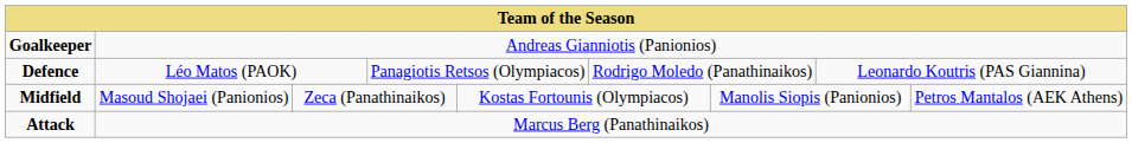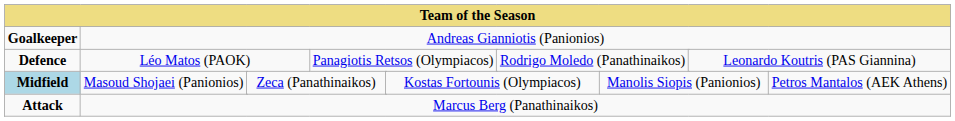Midfield | column 1: no background -> lightblue background
